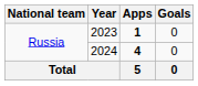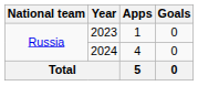2023 | Apps: bold -> normal
2024 | Apps: bold -> normal
